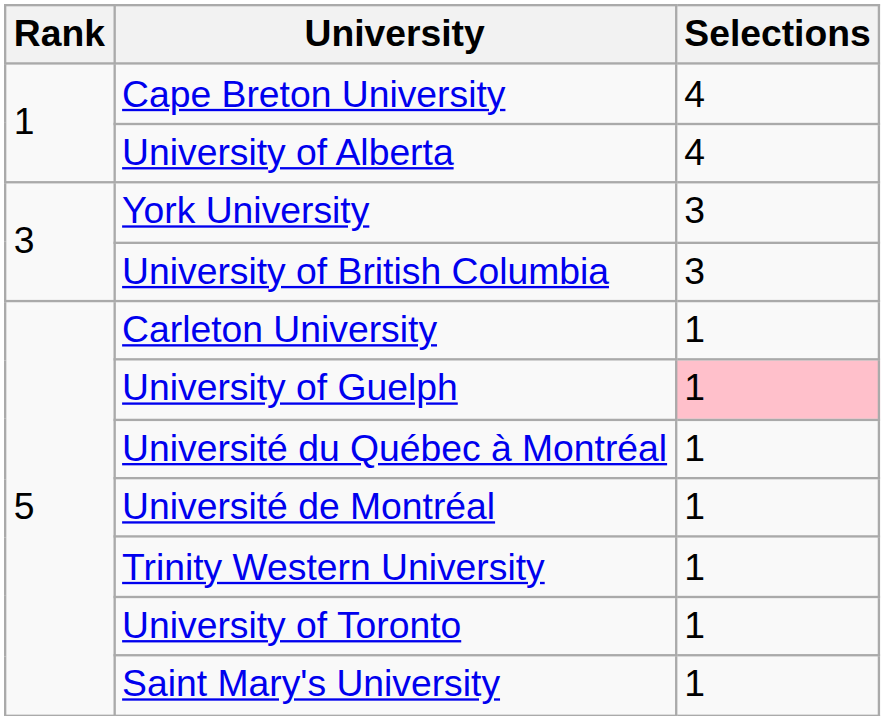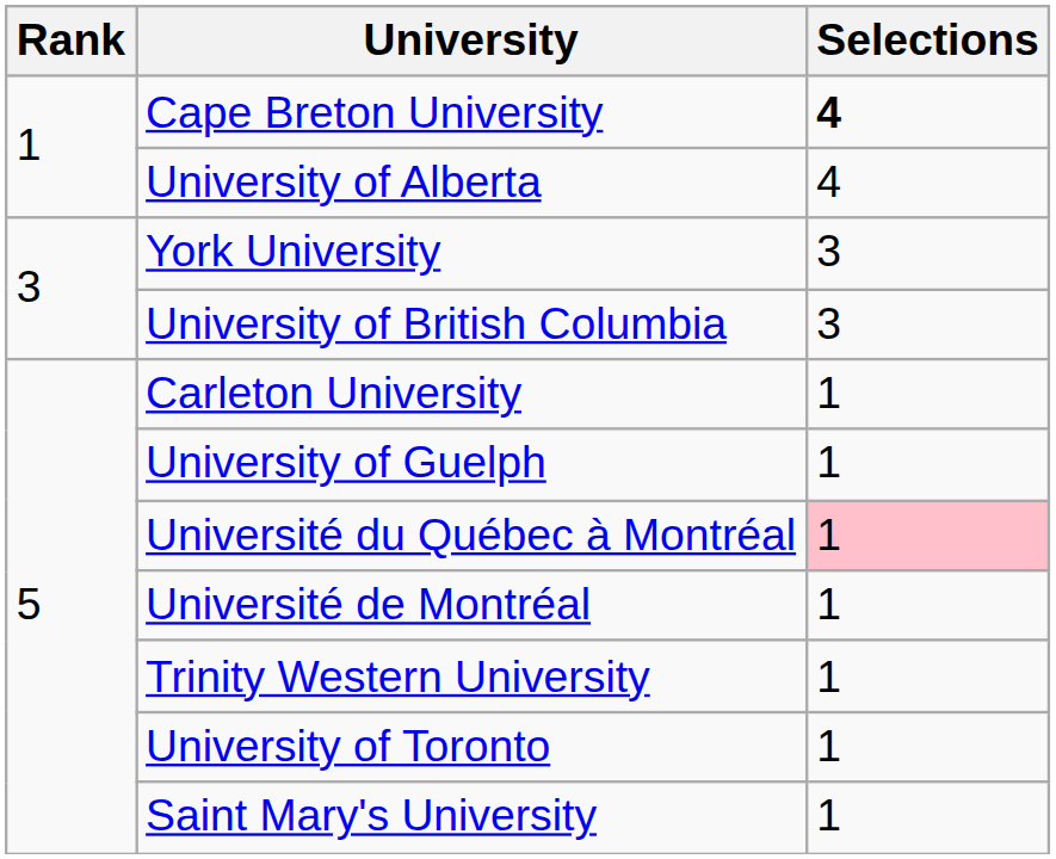Cape Breton University | Selections: normal -> bold
University of Guelph | Selections: pink background -> no background
Université du Québec à Montréal | Selections: no background -> pink background
